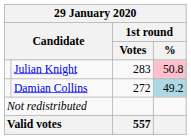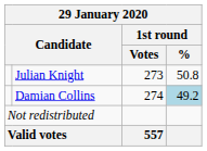Julian Knight | 1st round / Votes: 283 -> 273
Julian Knight | 1st round / %: pink background -> no background
Damian Collins | 1st round / Votes: 272 -> 274
